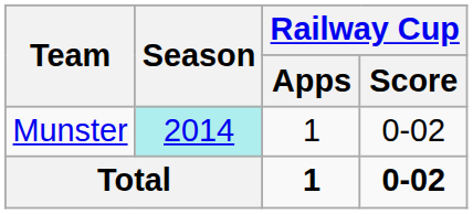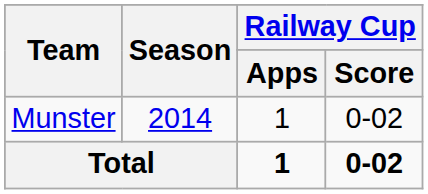Munster | Season: paleturquoise background -> no background
